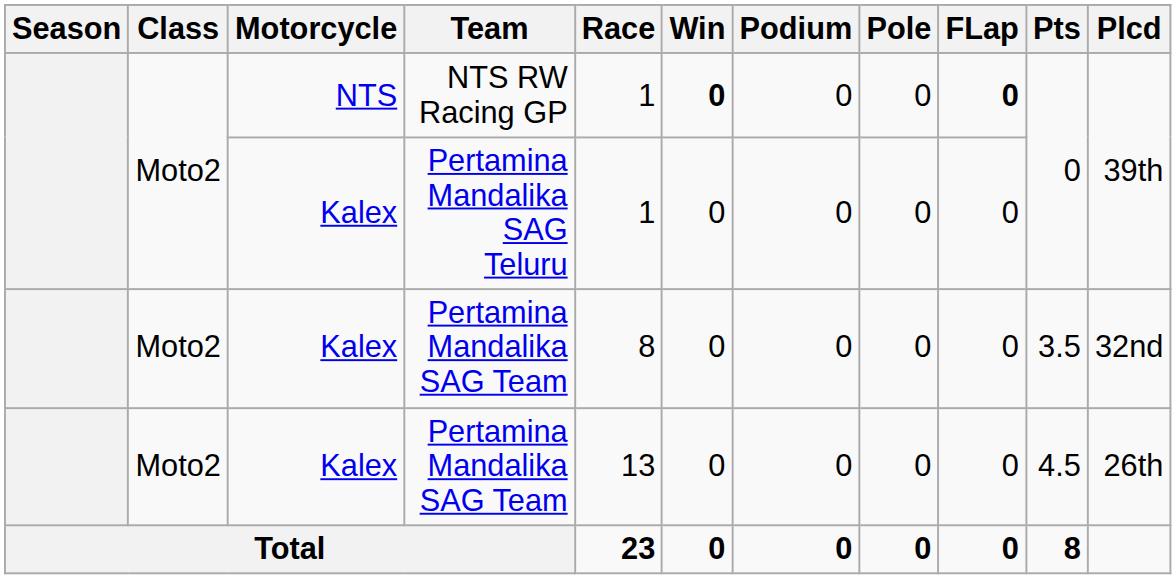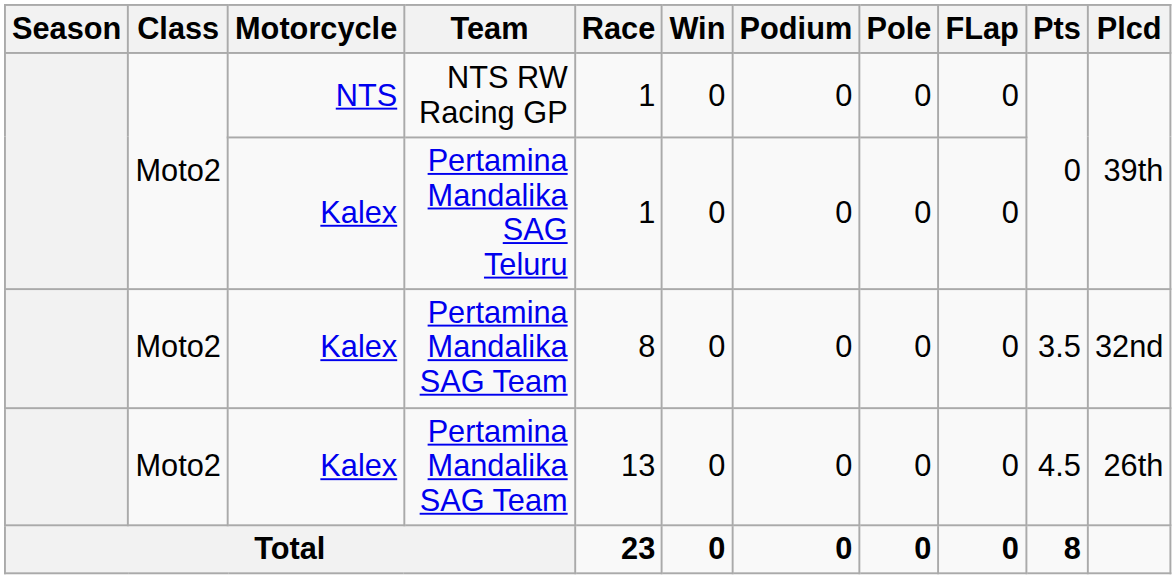NTS RW Racing GP | Win: bold -> normal
NTS RW Racing GP | FLap: bold -> normal
